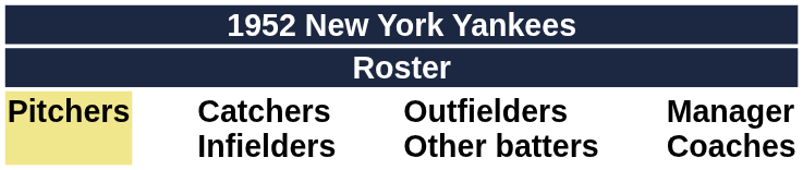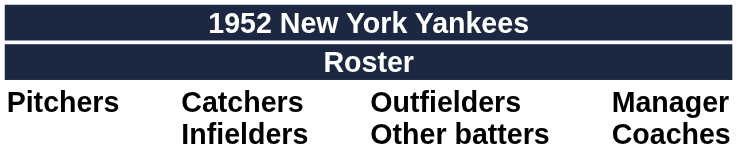Pitchers | column 1: khaki background -> no background
